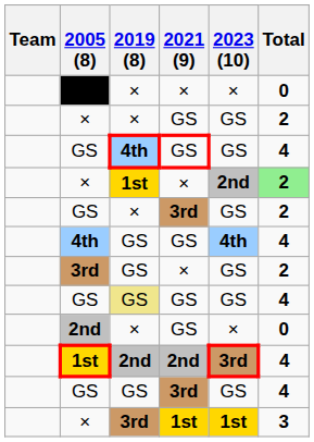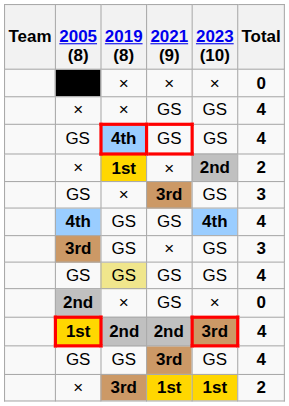row 3 | Total: 2 -> 4
row 5 | Total: lightgreen background -> no background
row 6 | Total: 2 -> 3
row 8 | Total: 2 -> 3
row 13 | Total: 3 -> 2
